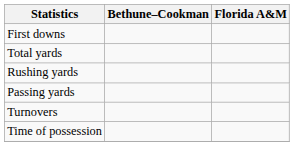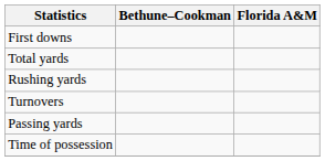rows swapped: Passing yards <-> Turnovers
